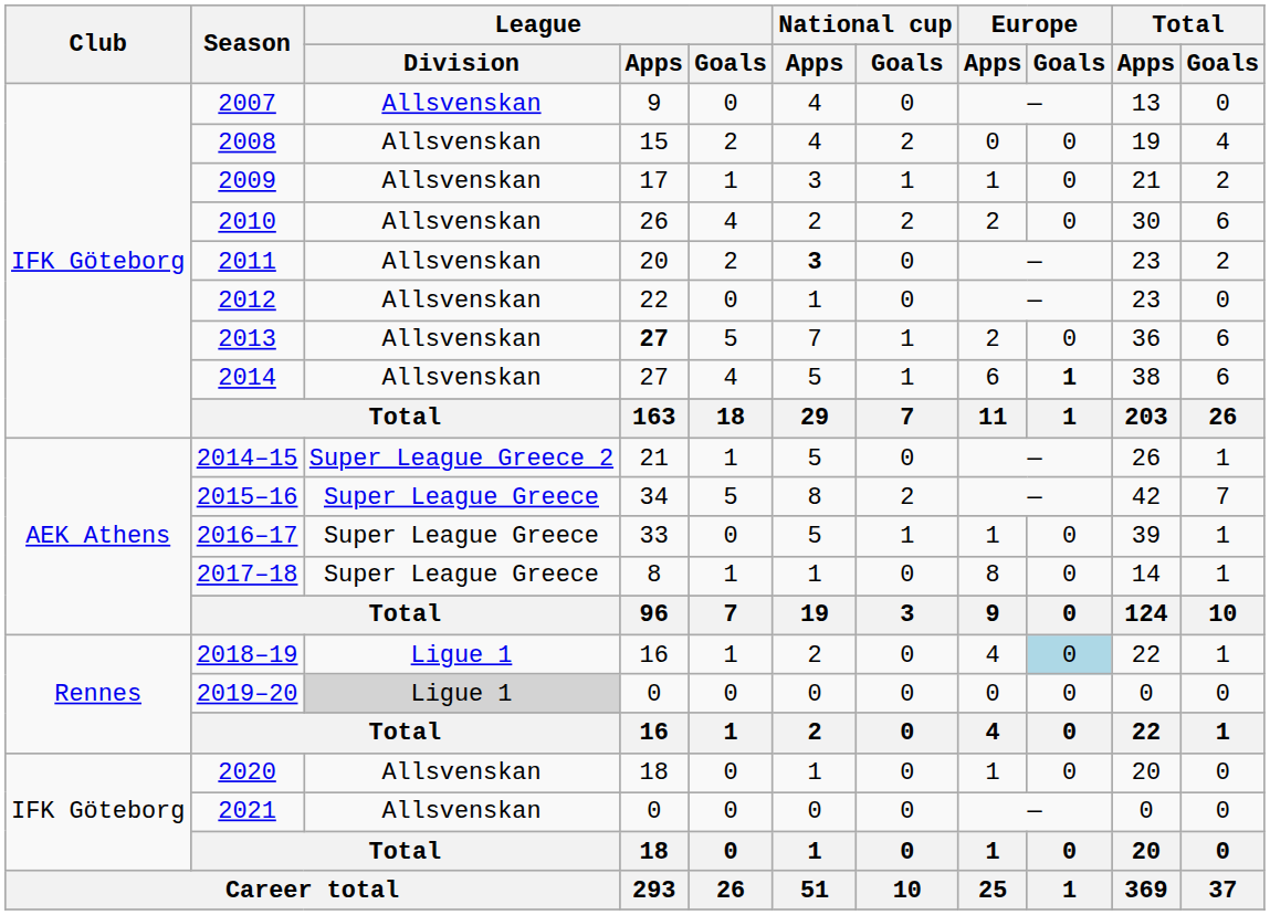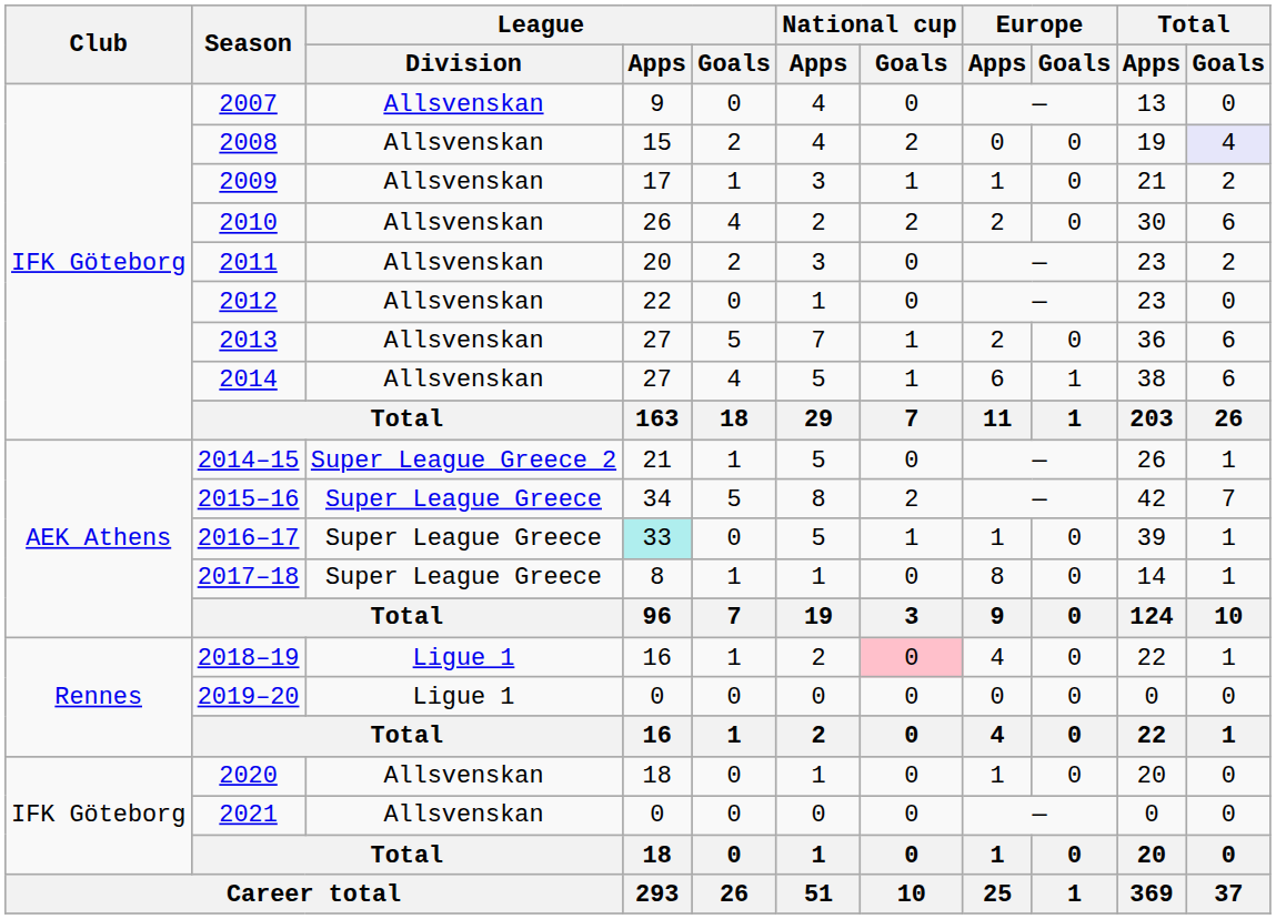2008 | Total / Goals: no background -> lavender background
2011 | National cup / Apps: bold -> normal
2013 | League / Apps: bold -> normal
2014 | Europe / Goals: bold -> normal
2016–17 | League / Apps: no background -> paleturquoise background
2018–19 | National cup / Goals: no background -> pink background
2018–19 | Europe / Goals: lightblue background -> no background
2019–20 | League / Division: lightgrey background -> no background
